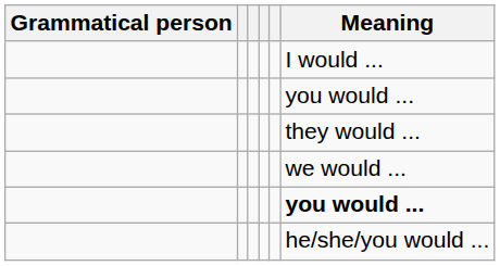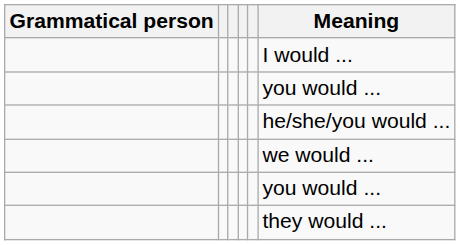row 4 | Meaning: they would ... -> he/she/you would ...
row 6 | Meaning: bold -> normal
row 7 | Meaning: he/she/you would ... -> they would ...
